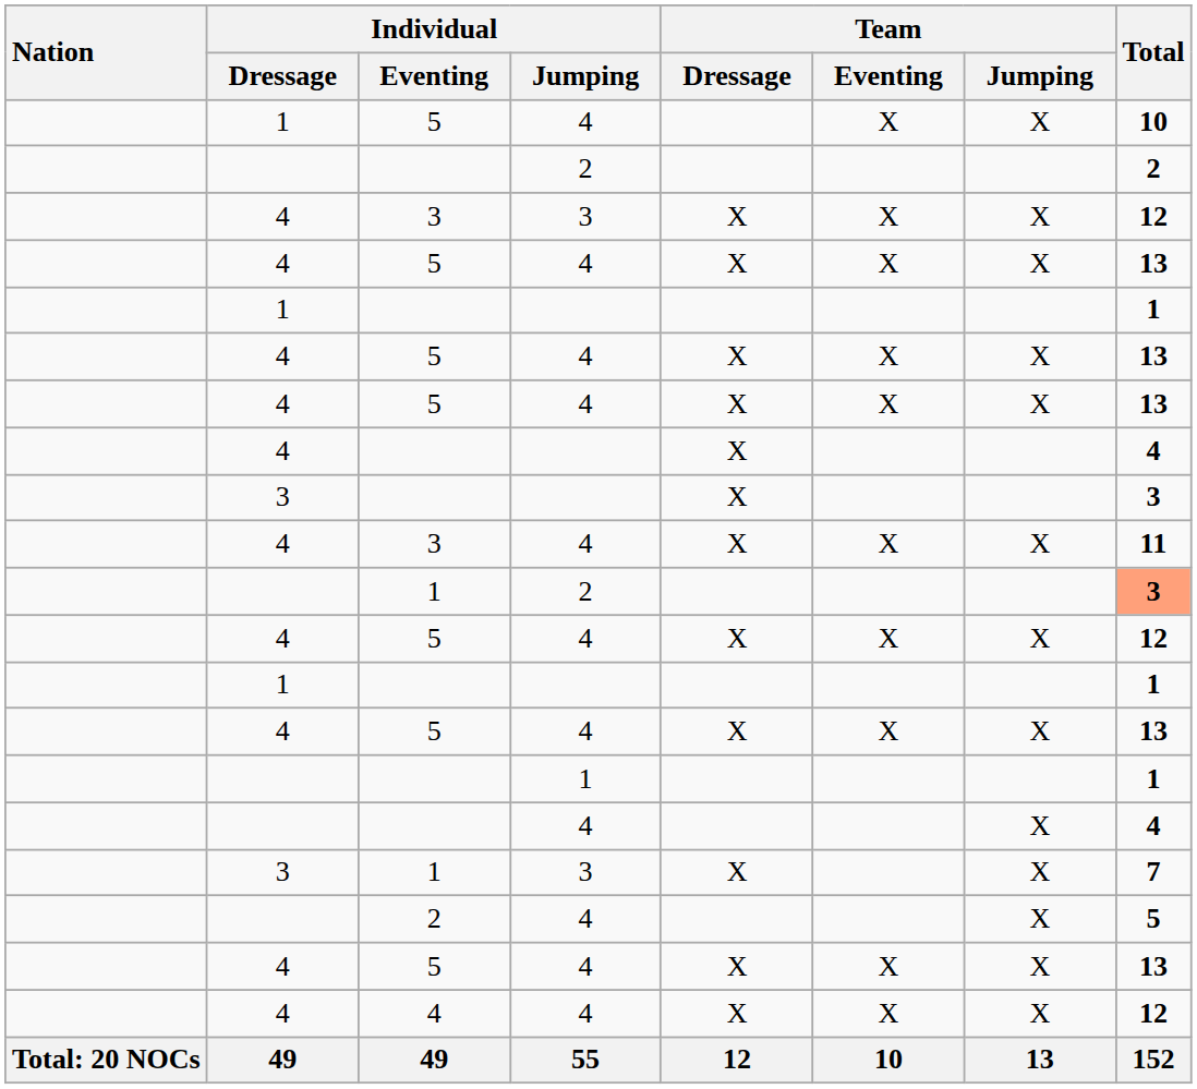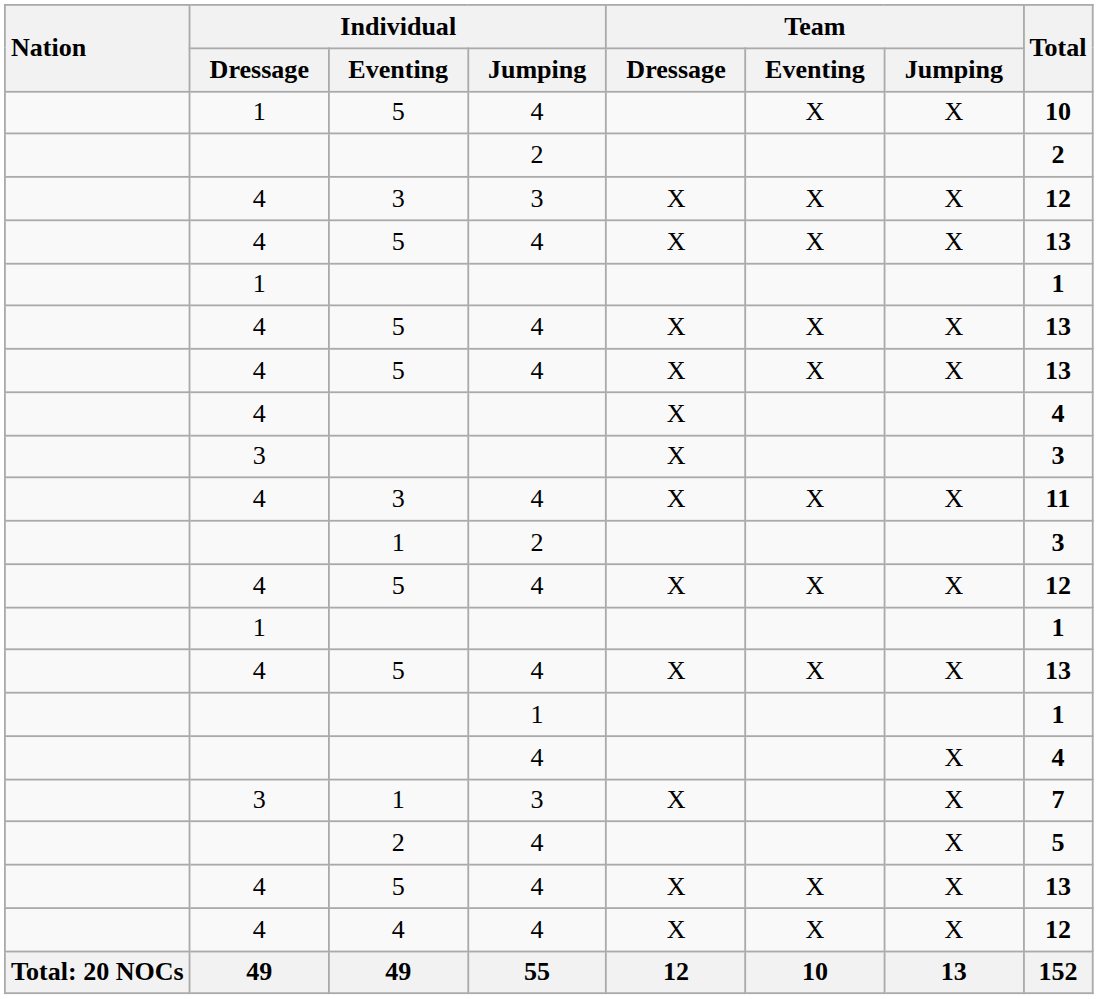1 / 2 | Total: lightsalmon background -> no background
